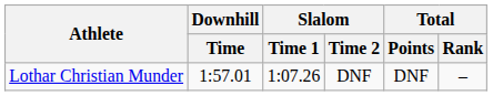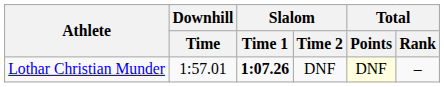Lothar Christian Munder | Slalom / Time 1: normal -> bold
Lothar Christian Munder | Total / Points: no background -> lightyellow background
